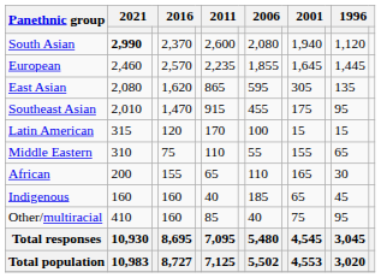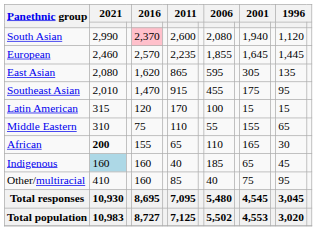South Asian | column 2: bold -> normal
South Asian | column 4: no background -> pink background
African | column 2: normal -> bold
Indigenous | column 2: no background -> lightblue background
